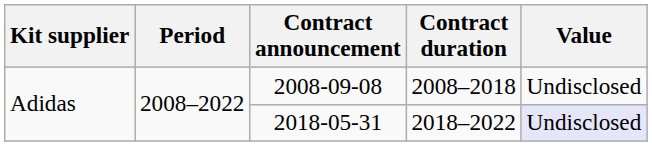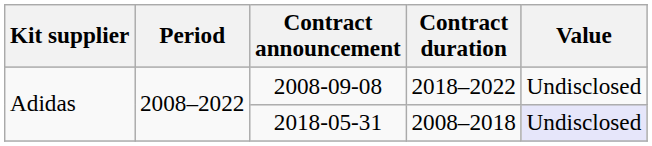2008-09-08 | Contract duration: 2008–2018 -> 2018–2022
2018-05-31 | Contract duration: 2018–2022 -> 2008–2018
